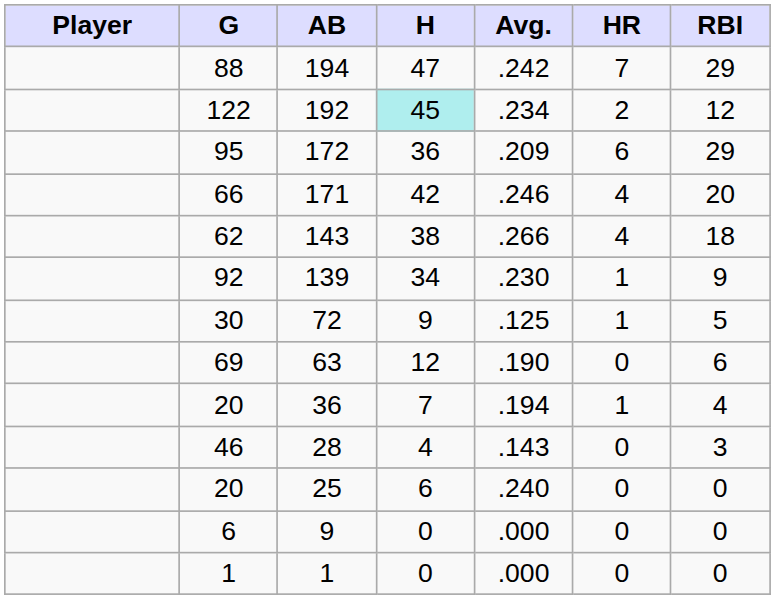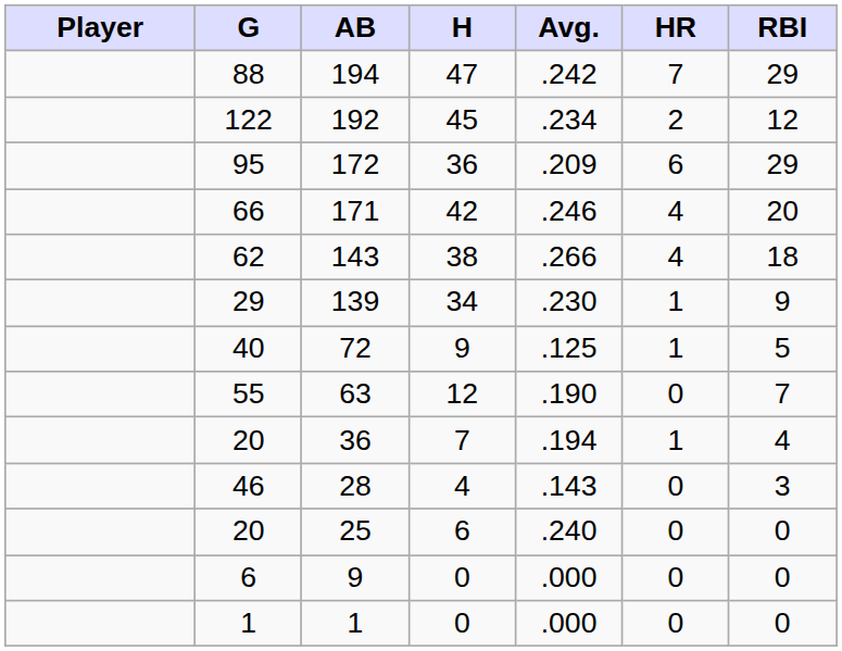192 | H: paleturquoise background -> no background
139 | G: 92 -> 29
72 | G: 30 -> 40
63 | G: 69 -> 55
63 | RBI: 6 -> 7
